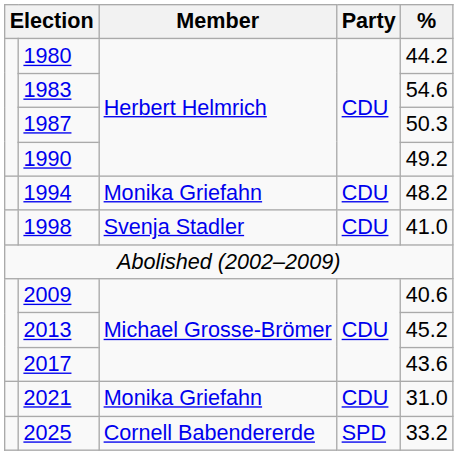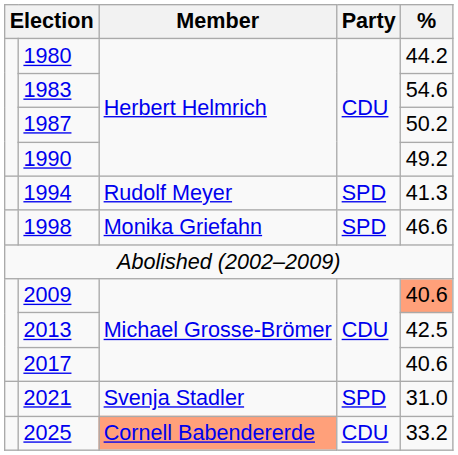1987 | %: 50.3 -> 50.2
1994 | Member: Monika Griefahn -> Rudolf Meyer
1994 | Party: CDU -> SPD
1994 | %: 48.2 -> 41.3
1998 | Member: Svenja Stadler -> Monika Griefahn
1998 | Party: CDU -> SPD
1998 | %: 41.0 -> 46.6
2009 | %: no background -> lightsalmon background
2013 | %: 45.2 -> 42.5
2017 | %: 43.6 -> 40.6
2021 | Member: Monika Griefahn -> Svenja Stadler
2021 | Party: CDU -> SPD
2025 | Member: no background -> lightsalmon background
2025 | Party: SPD -> CDU
